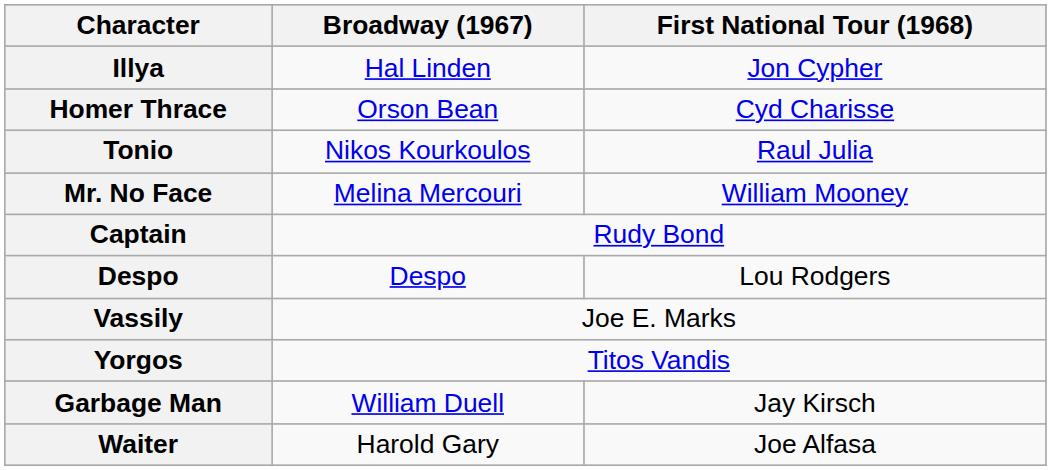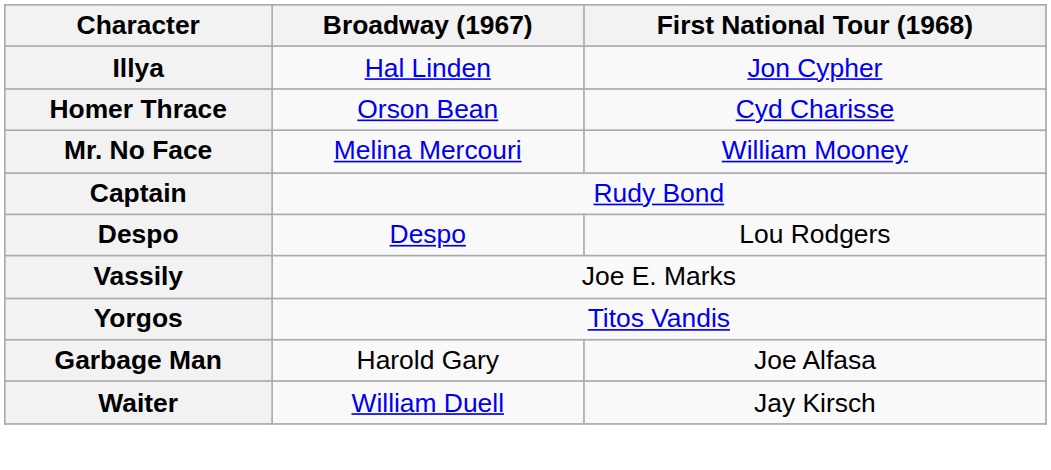- row: Tonio | Nikos Kourkoulos | Raul Julia
Garbage Man | Broadway (1967): William Duell -> Harold Gary
Garbage Man | First National Tour (1968): Jay Kirsch -> Joe Alfasa
Waiter | Broadway (1967): Harold Gary -> William Duell
Waiter | First National Tour (1968): Joe Alfasa -> Jay Kirsch
